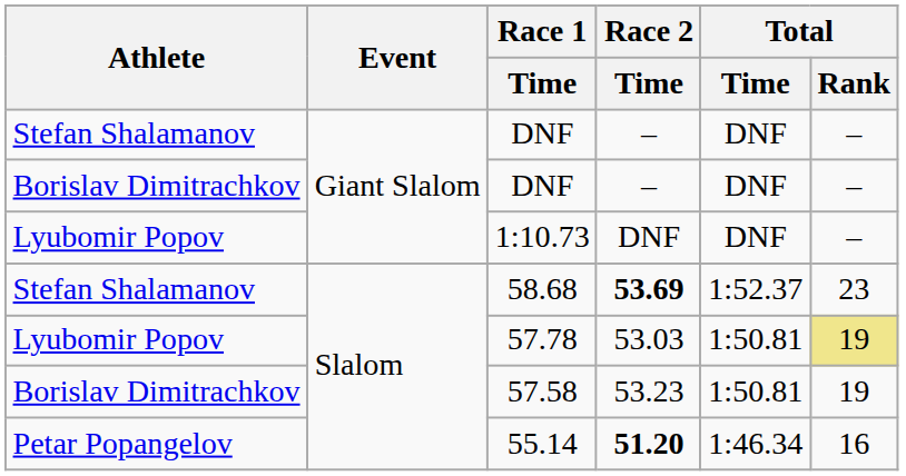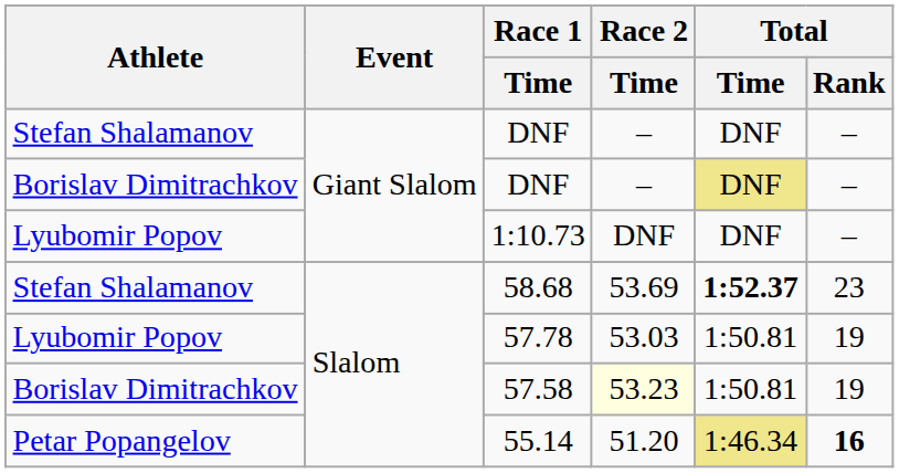Borislav Dimitrachkov / DNF | Total / Time: no background -> khaki background
58.68 | Race 2 / Time: bold -> normal
58.68 | Total / Time: normal -> bold
57.78 | Total / Rank: khaki background -> no background
57.58 | Race 2 / Time: no background -> lightyellow background
55.14 | Race 2 / Time: bold -> normal
55.14 | Total / Time: no background -> khaki background
55.14 | Total / Rank: normal -> bold
